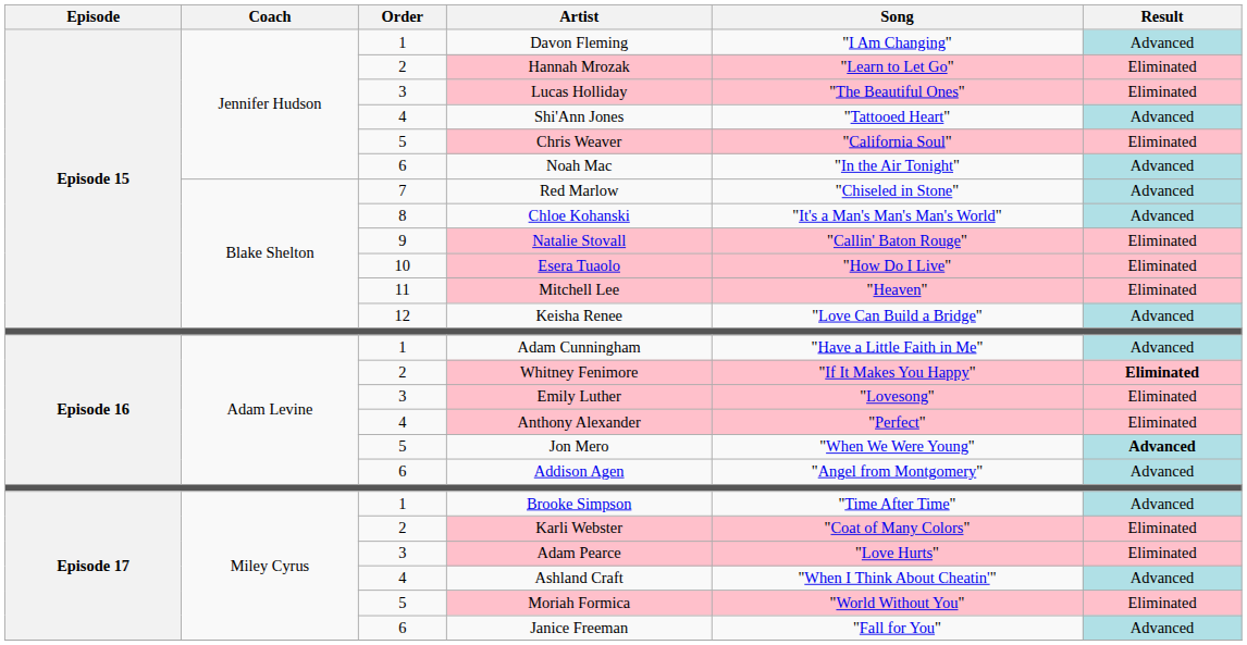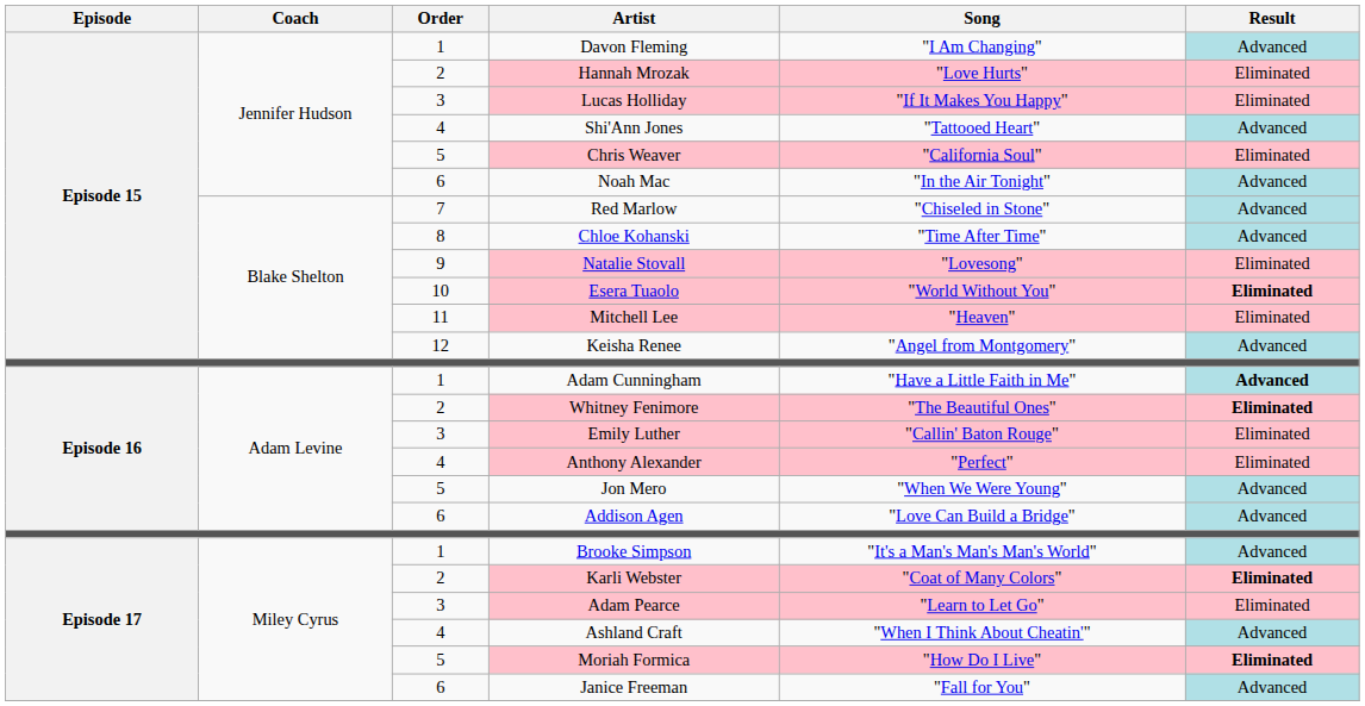Hannah Mrozak | Song: "Learn to Let Go" -> "Love Hurts"
Lucas Holliday | Song: "The Beautiful Ones" -> "If It Makes You Happy"
Chloe Kohanski | Song: "It's a Man's Man's Man's World" -> "Time After Time"
Natalie Stovall | Song: "Callin' Baton Rouge" -> "Lovesong"
Esera Tuaolo | Song: "How Do I Live" -> "World Without You"
Esera Tuaolo | Result: normal -> bold
Keisha Renee | Song: "Love Can Build a Bridge" -> "Angel from Montgomery"
Adam Cunningham | Result: normal -> bold
Whitney Fenimore | Song: "If It Makes You Happy" -> "The Beautiful Ones"
Emily Luther | Song: "Lovesong" -> "Callin' Baton Rouge"
Jon Mero | Result: bold -> normal
Addison Agen | Song: "Angel from Montgomery" -> "Love Can Build a Bridge"
Brooke Simpson | Song: "Time After Time" -> "It's a Man's Man's Man's World"
Karli Webster | Result: normal -> bold
Adam Pearce | Song: "Love Hurts" -> "Learn to Let Go"
Moriah Formica | Song: "World Without You" -> "How Do I Live"
Moriah Formica | Result: normal -> bold
